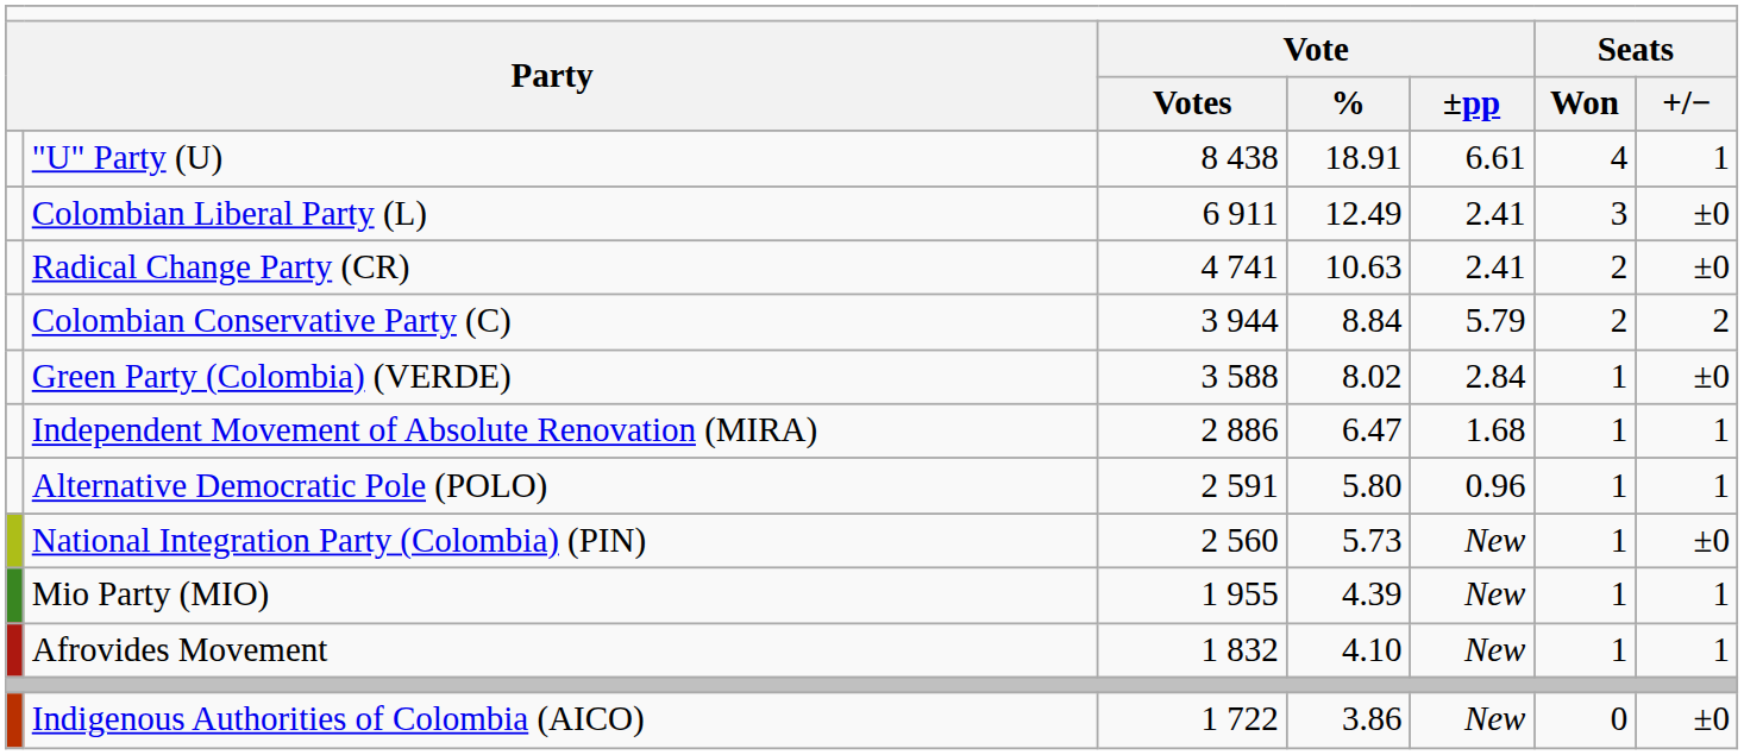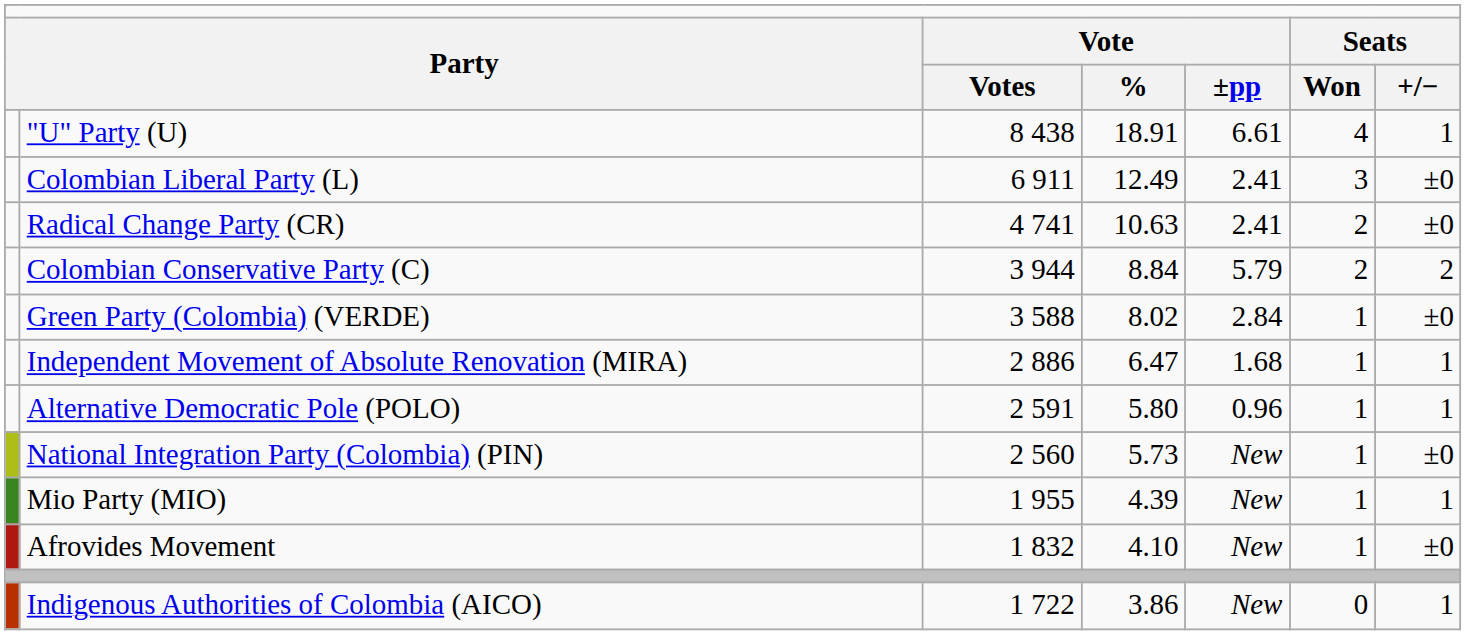Afrovides Movement | column 7: 1 -> ±0
Indigenous Authorities of Colombia (AICO) | column 7: ±0 -> 1
